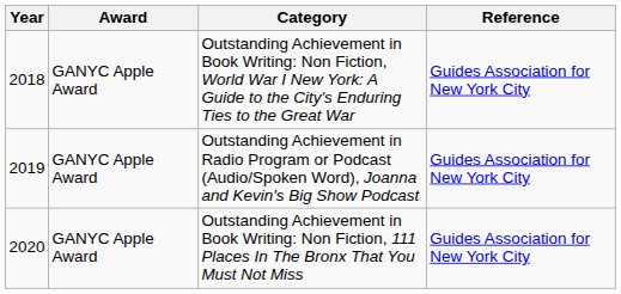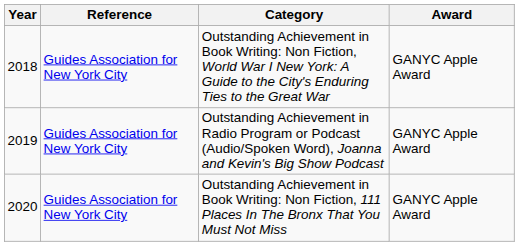columns swapped: Award <-> Reference
